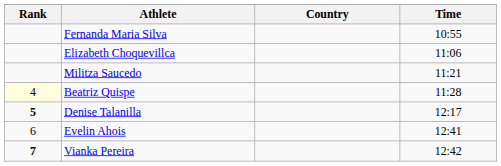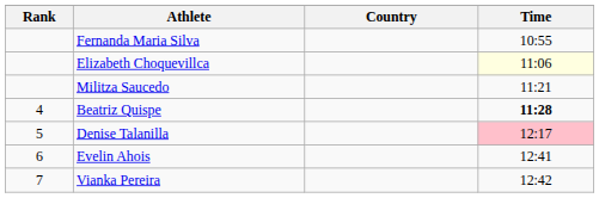Elizabeth Choquevillca | Time: no background -> lightyellow background
Beatriz Quispe | Rank: lightyellow background -> no background
Beatriz Quispe | Time: normal -> bold
Denise Talanilla | Rank: bold -> normal
Denise Talanilla | Time: no background -> pink background
Vianka Pereira | Rank: bold -> normal
